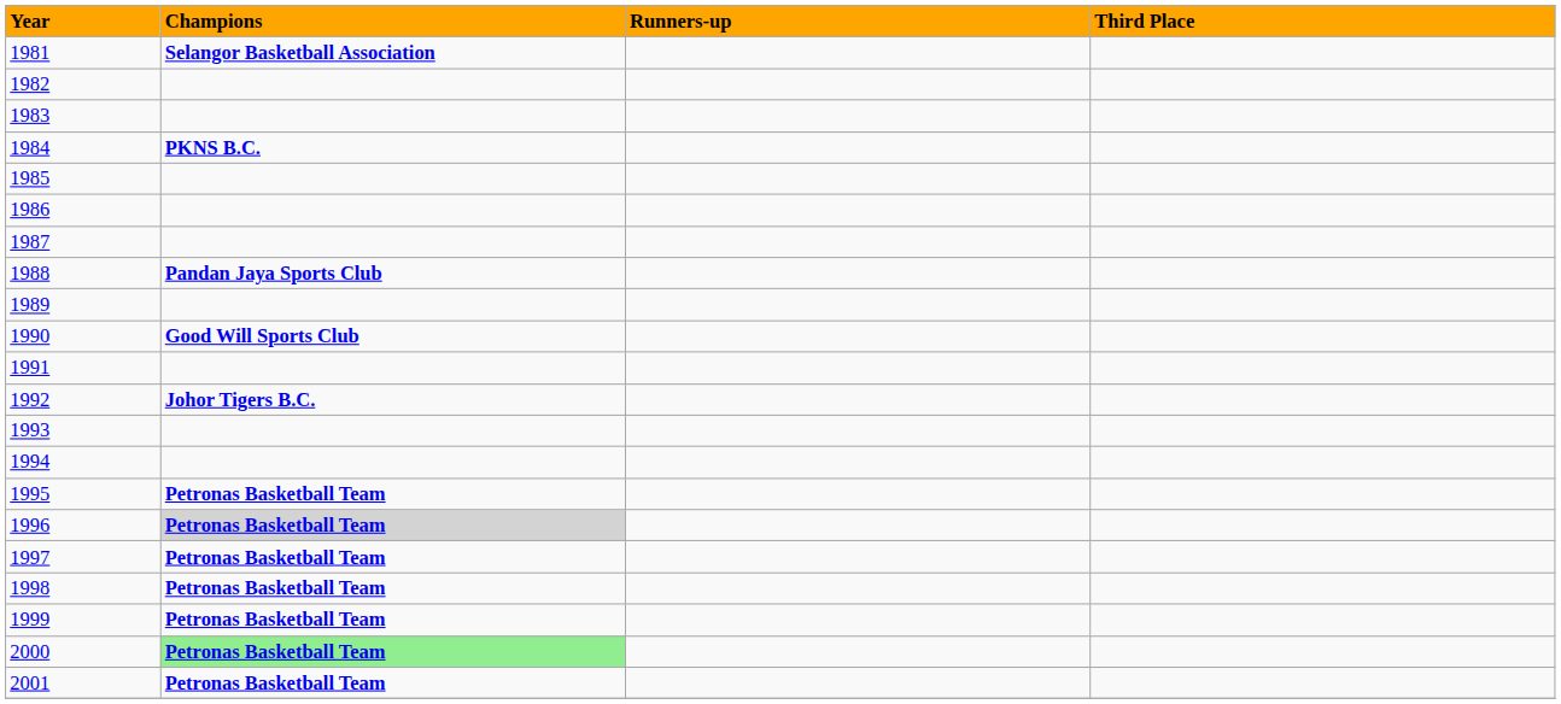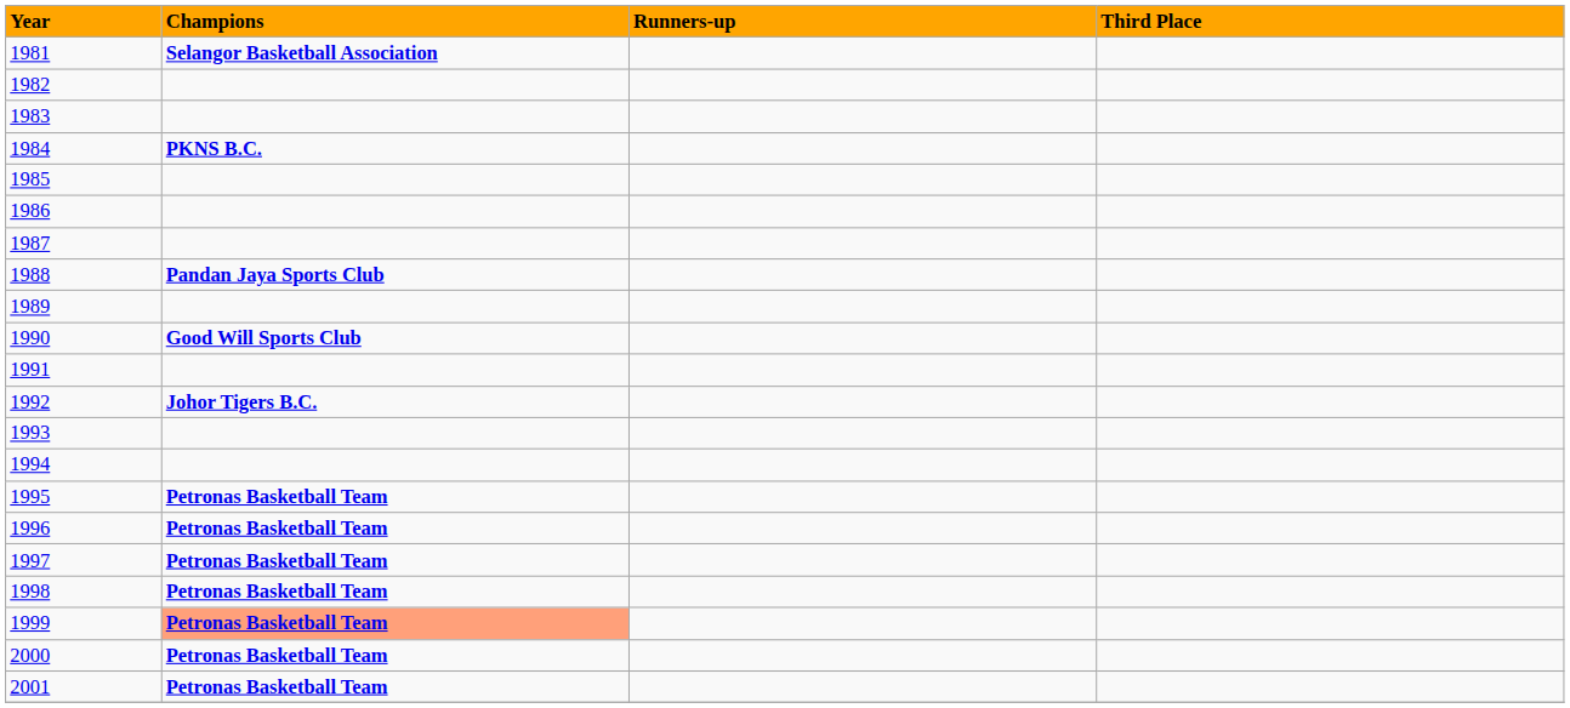1996 | Champions: lightgrey background -> no background
1999 | Champions: no background -> lightsalmon background
2000 | Champions: lightgreen background -> no background
